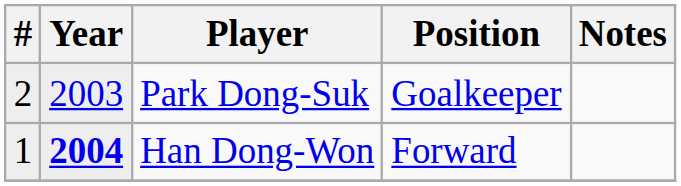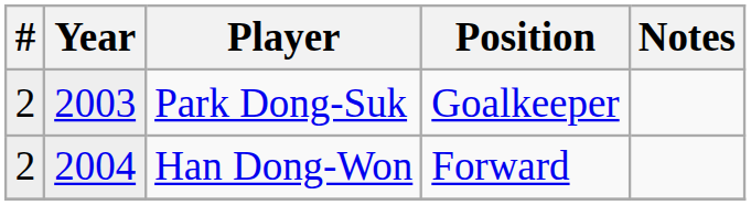Han Dong-Won | #: 1 -> 2
Han Dong-Won | Year: bold -> normal
